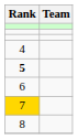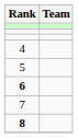row 6 | Rank: bold -> normal
row 7 | Rank: normal -> bold
row 8 | Rank: gold background -> no background
row 9 | Rank: normal -> bold
